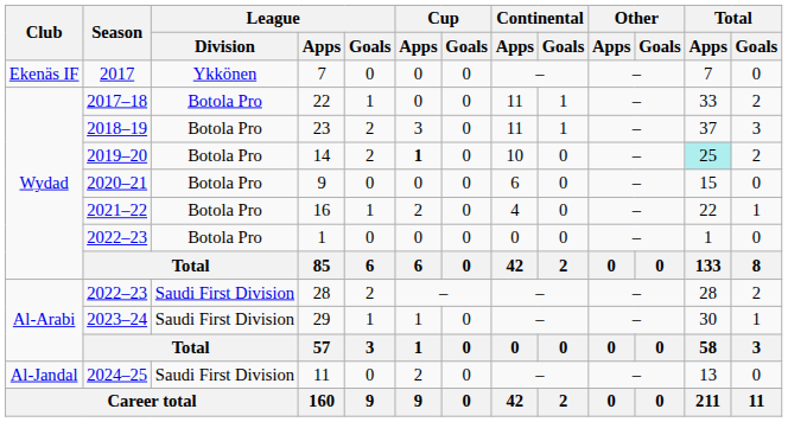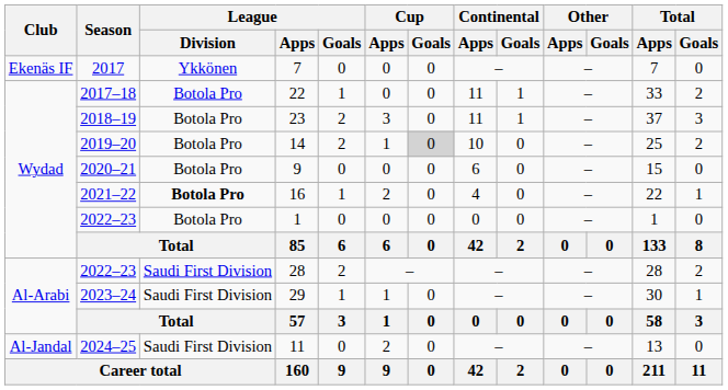14 | Cup / Apps: bold -> normal
14 | Cup / Goals: no background -> lightgrey background
14 | Total / Apps: paleturquoise background -> no background
16 | League / Division: normal -> bold
